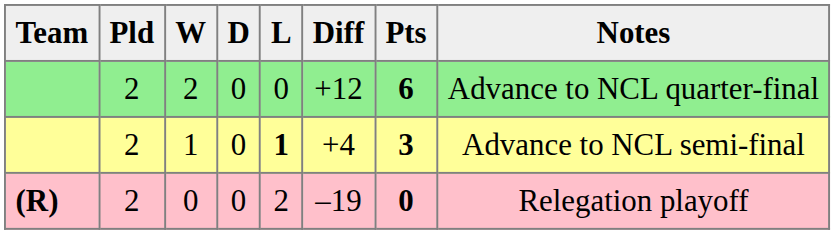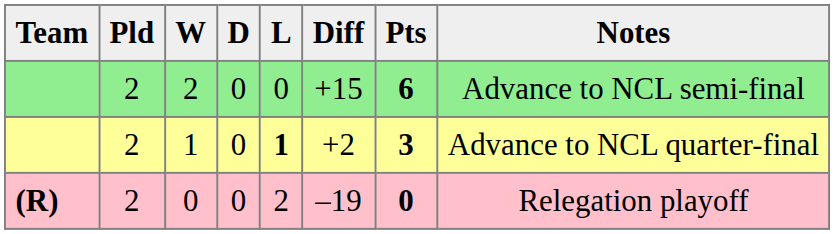row 2 | Diff: +12 -> +15
row 2 | Notes: Advance to NCL quarter-final -> Advance to NCL semi-final
row 3 | Diff: +4 -> +2
row 3 | Notes: Advance to NCL semi-final -> Advance to NCL quarter-final
